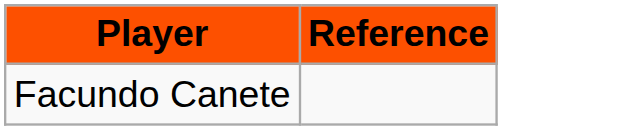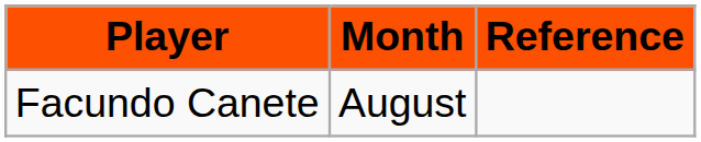+ column: Month | August
